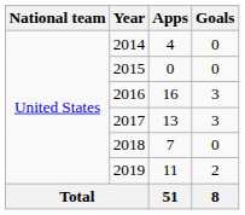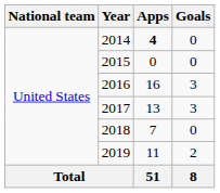2014 | Apps: normal -> bold
